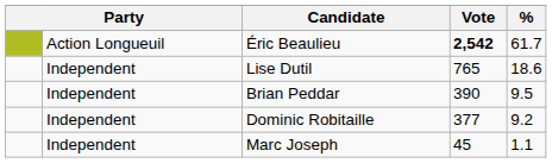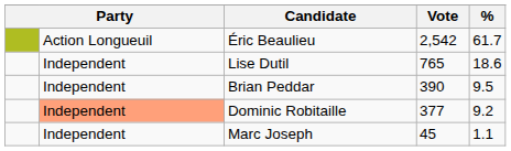Éric Beaulieu | Vote: bold -> normal
Dominic Robitaille | column 2: no background -> lightsalmon background
